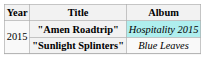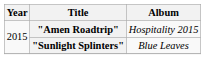"Amen Roadtrip" | Album: paleturquoise background -> no background
